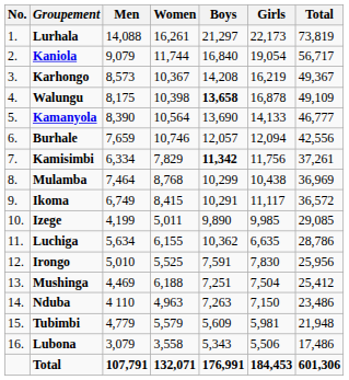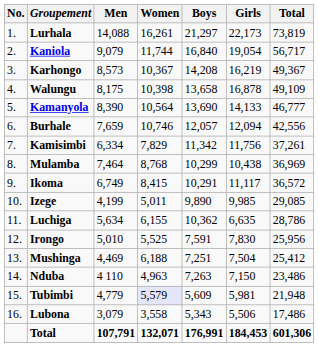Walungu | Boys: bold -> normal
Kamisimbi | Boys: bold -> normal
Tubimbi | Women: no background -> lavender background
